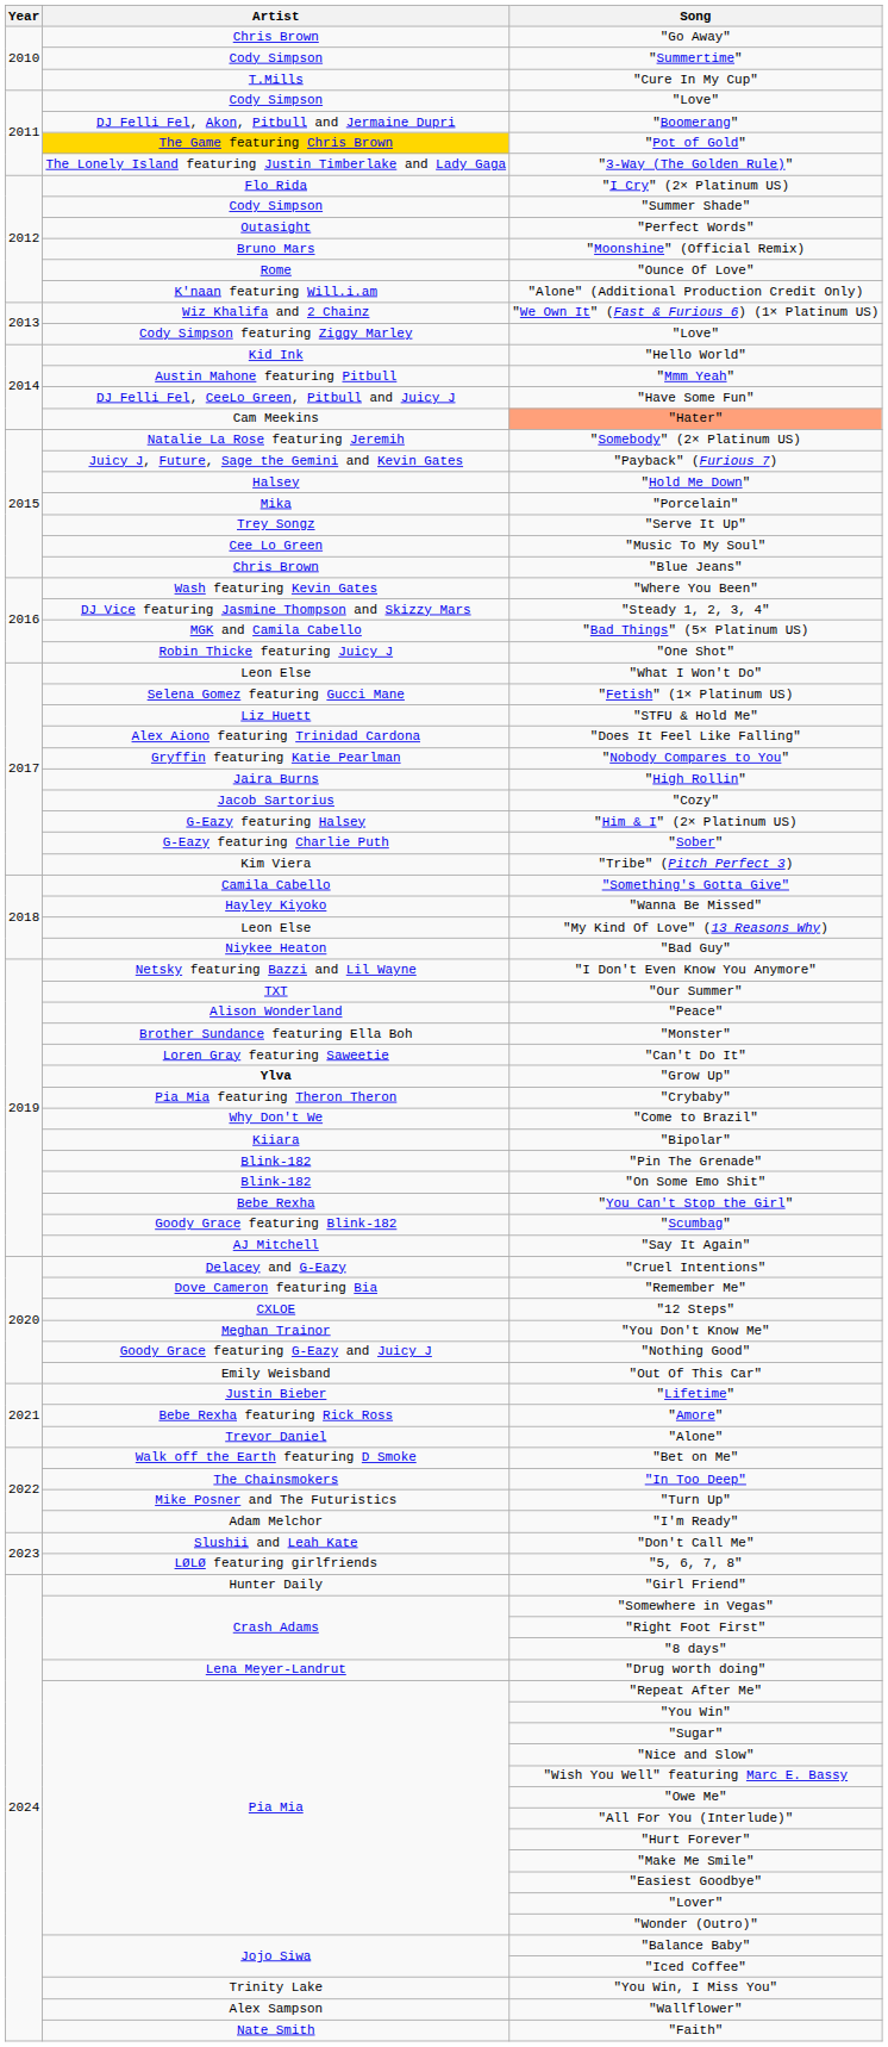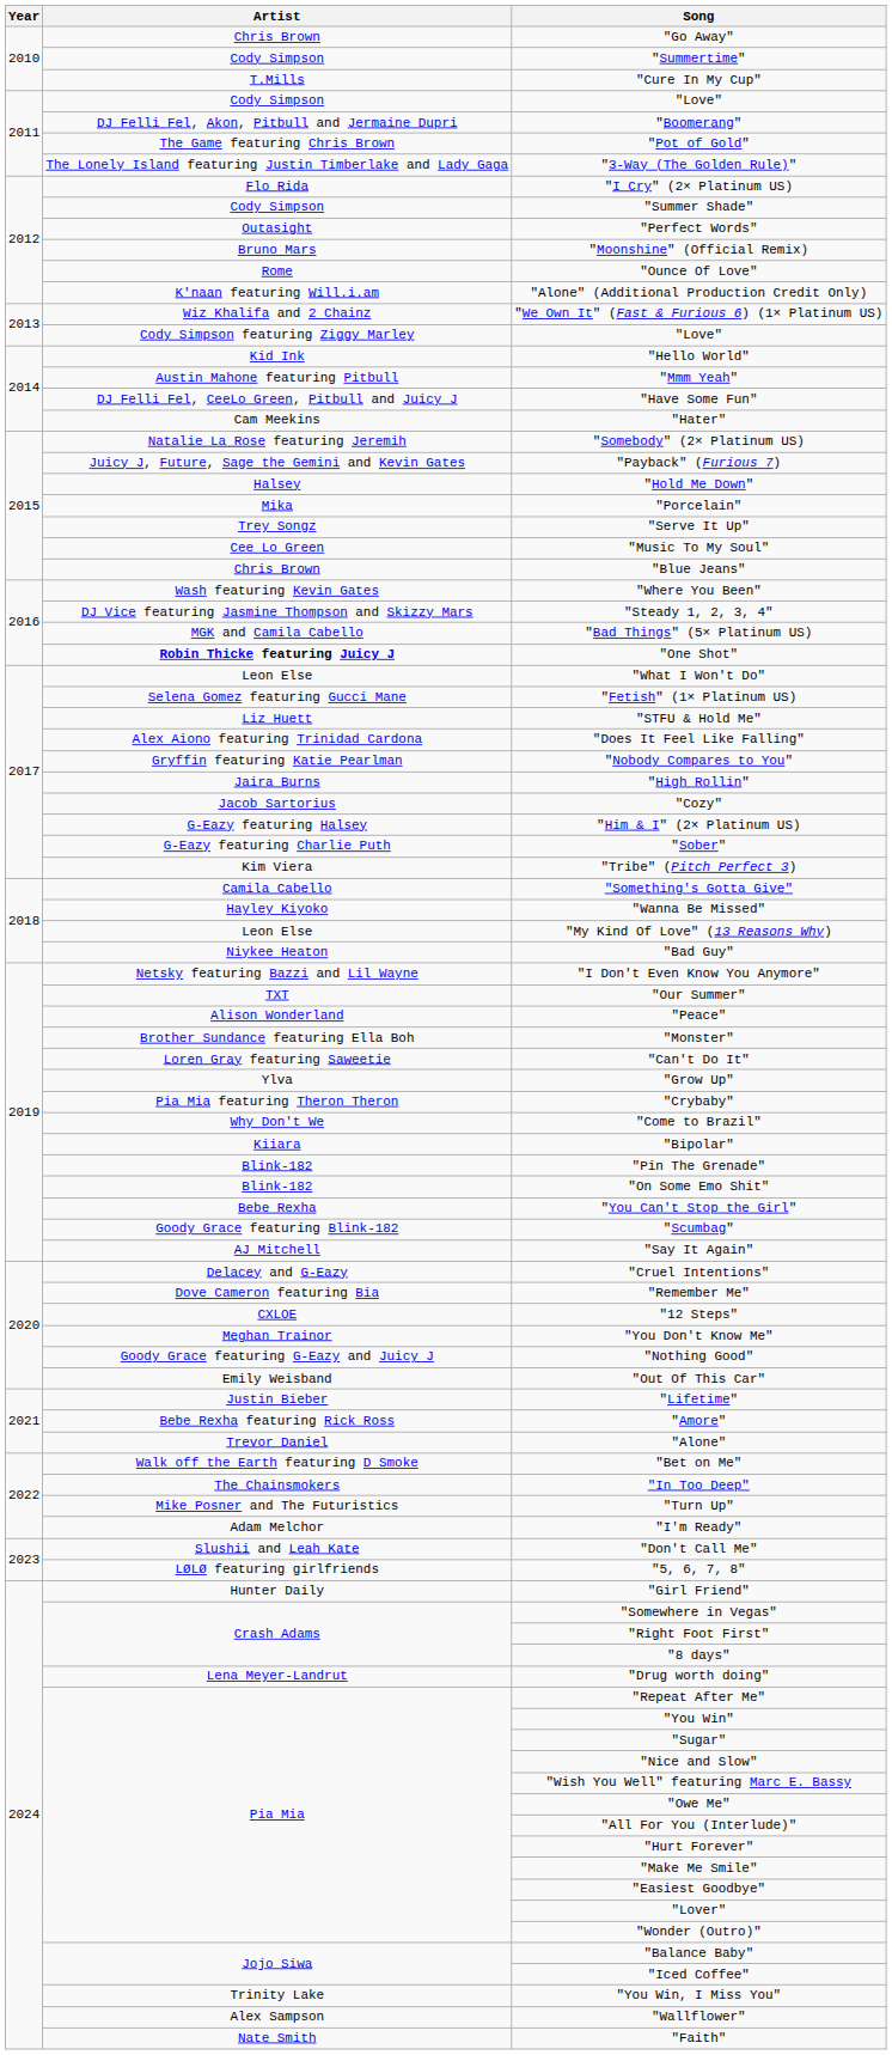"Pot of Gold" | Artist: gold background -> no background
"Hater" | Song: lightsalmon background -> no background
"One Shot" | Artist: normal -> bold
"Grow Up" | Artist: bold -> normal
